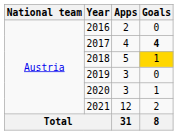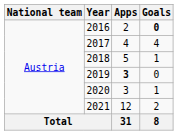2016 | Goals: normal -> bold
2017 | Goals: bold -> normal
2018 | Goals: gold background -> no background
2019 | Apps: normal -> bold
